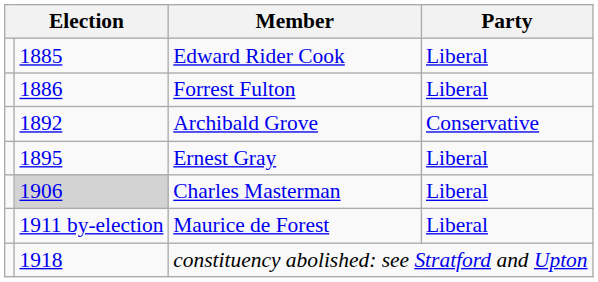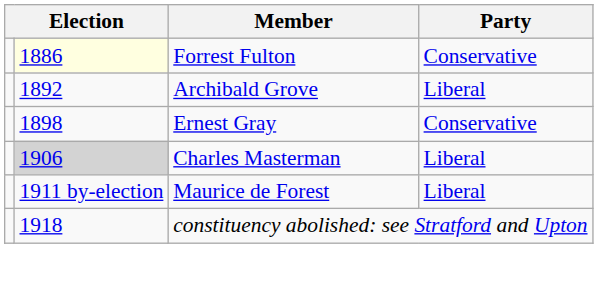- row: 1885 | Edward Rider Cook | Liberal
Forrest Fulton | column 2: no background -> lightyellow background
Forrest Fulton | Party: Liberal -> Conservative
Archibald Grove | Party: Conservative -> Liberal
Ernest Gray | column 2: 1895 -> 1898
Ernest Gray | Party: Liberal -> Conservative
